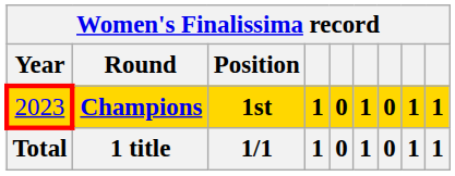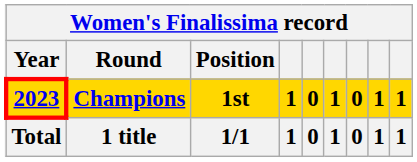Champions | Year: normal -> bold
